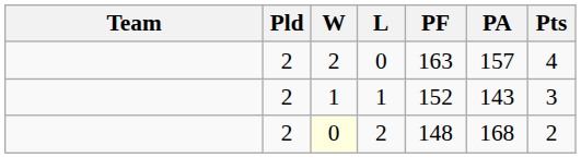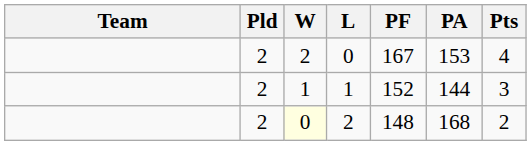row 2 | PF: 163 -> 167
row 2 | PA: 157 -> 153
row 3 | PA: 143 -> 144
